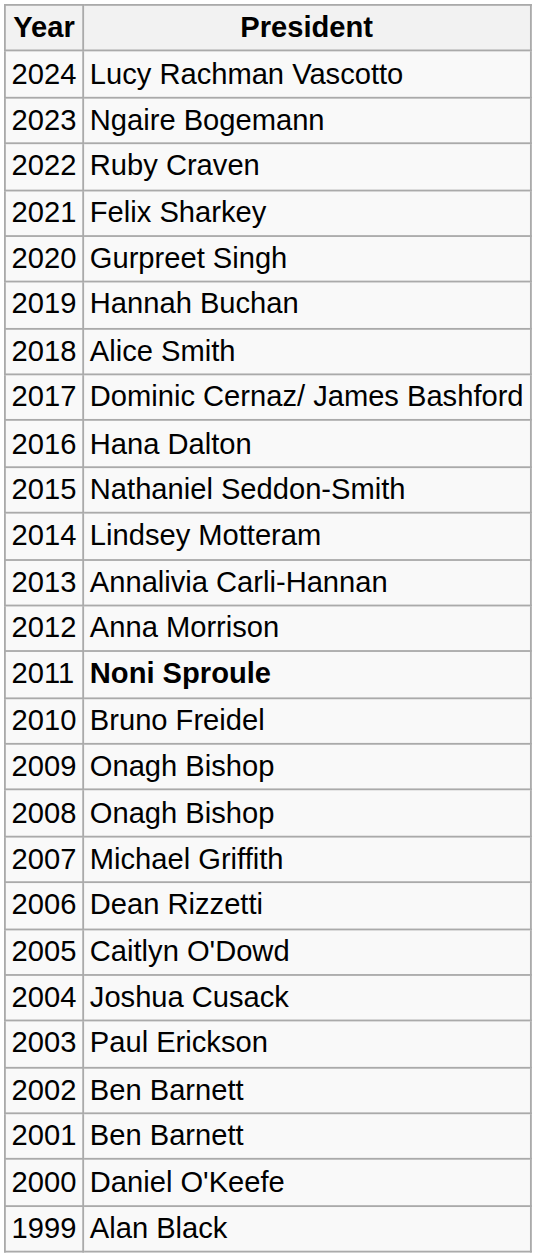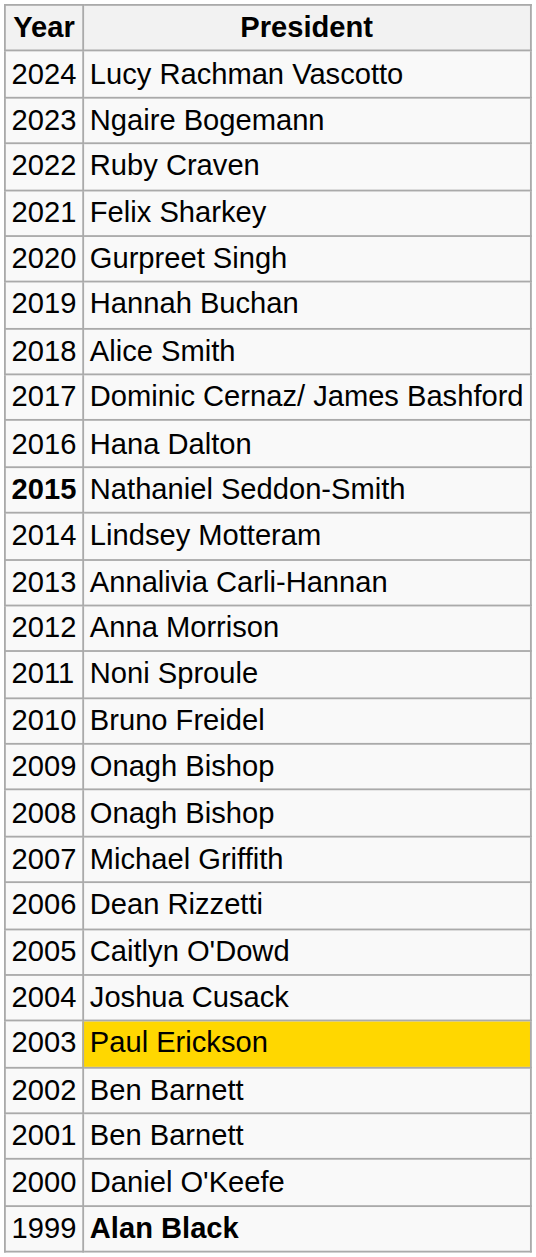row 11 | Year: normal -> bold
row 15 | President: bold -> normal
row 23 | President: no background -> gold background
row 27 | President: normal -> bold
